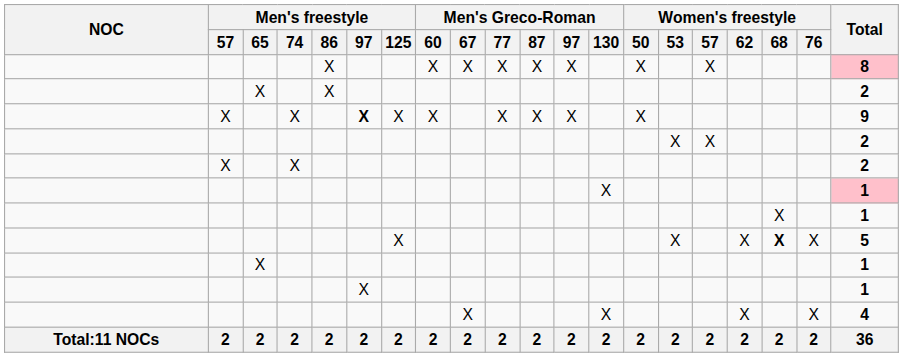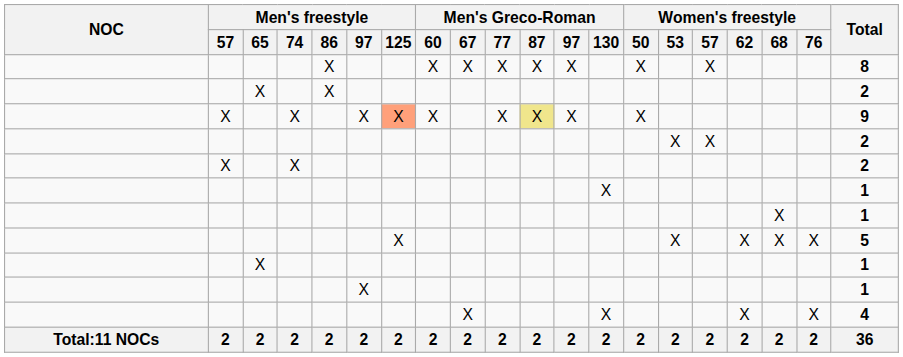row 3 | Total: pink background -> no background
row 5 | Men's freestyle / 97: bold -> normal
row 5 | Men's freestyle / 125: no background -> lightsalmon background
row 5 | Men's Greco-Roman / 87: no background -> khaki background
row 8 | Total: pink background -> no background
row 10 | Women's freestyle / 68: bold -> normal
